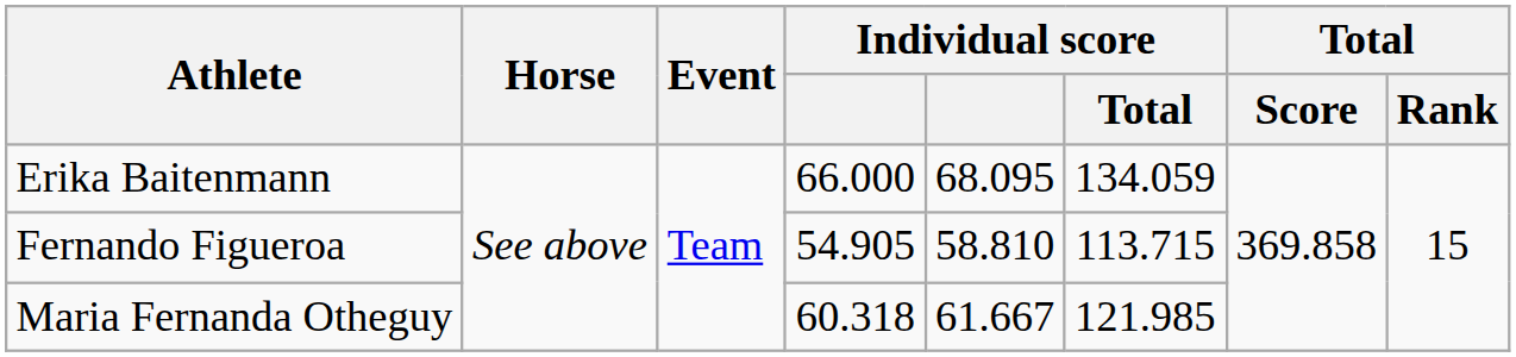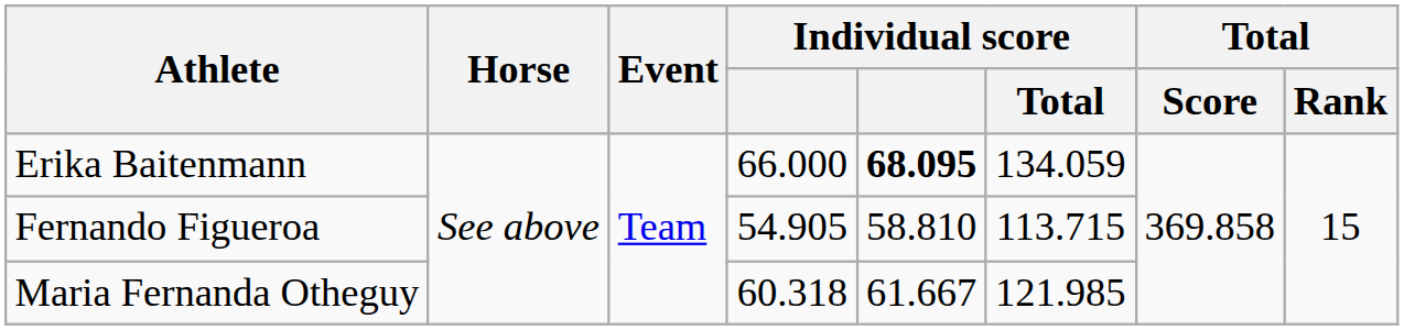Erika Baitenmann | column 5: normal -> bold
